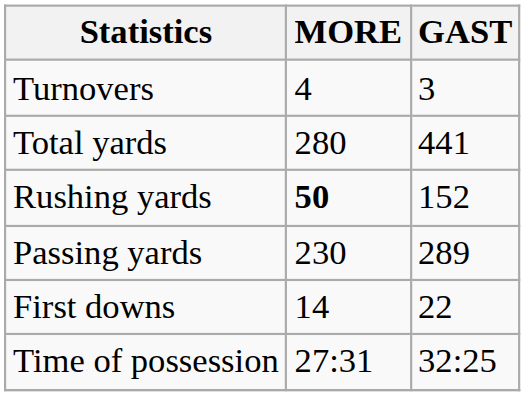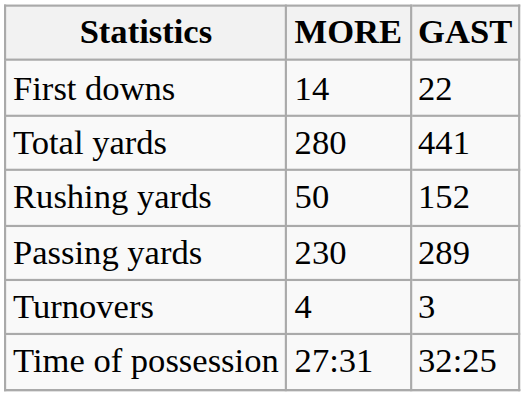rows swapped: First downs <-> Turnovers
Rushing yards | MORE: bold -> normal
